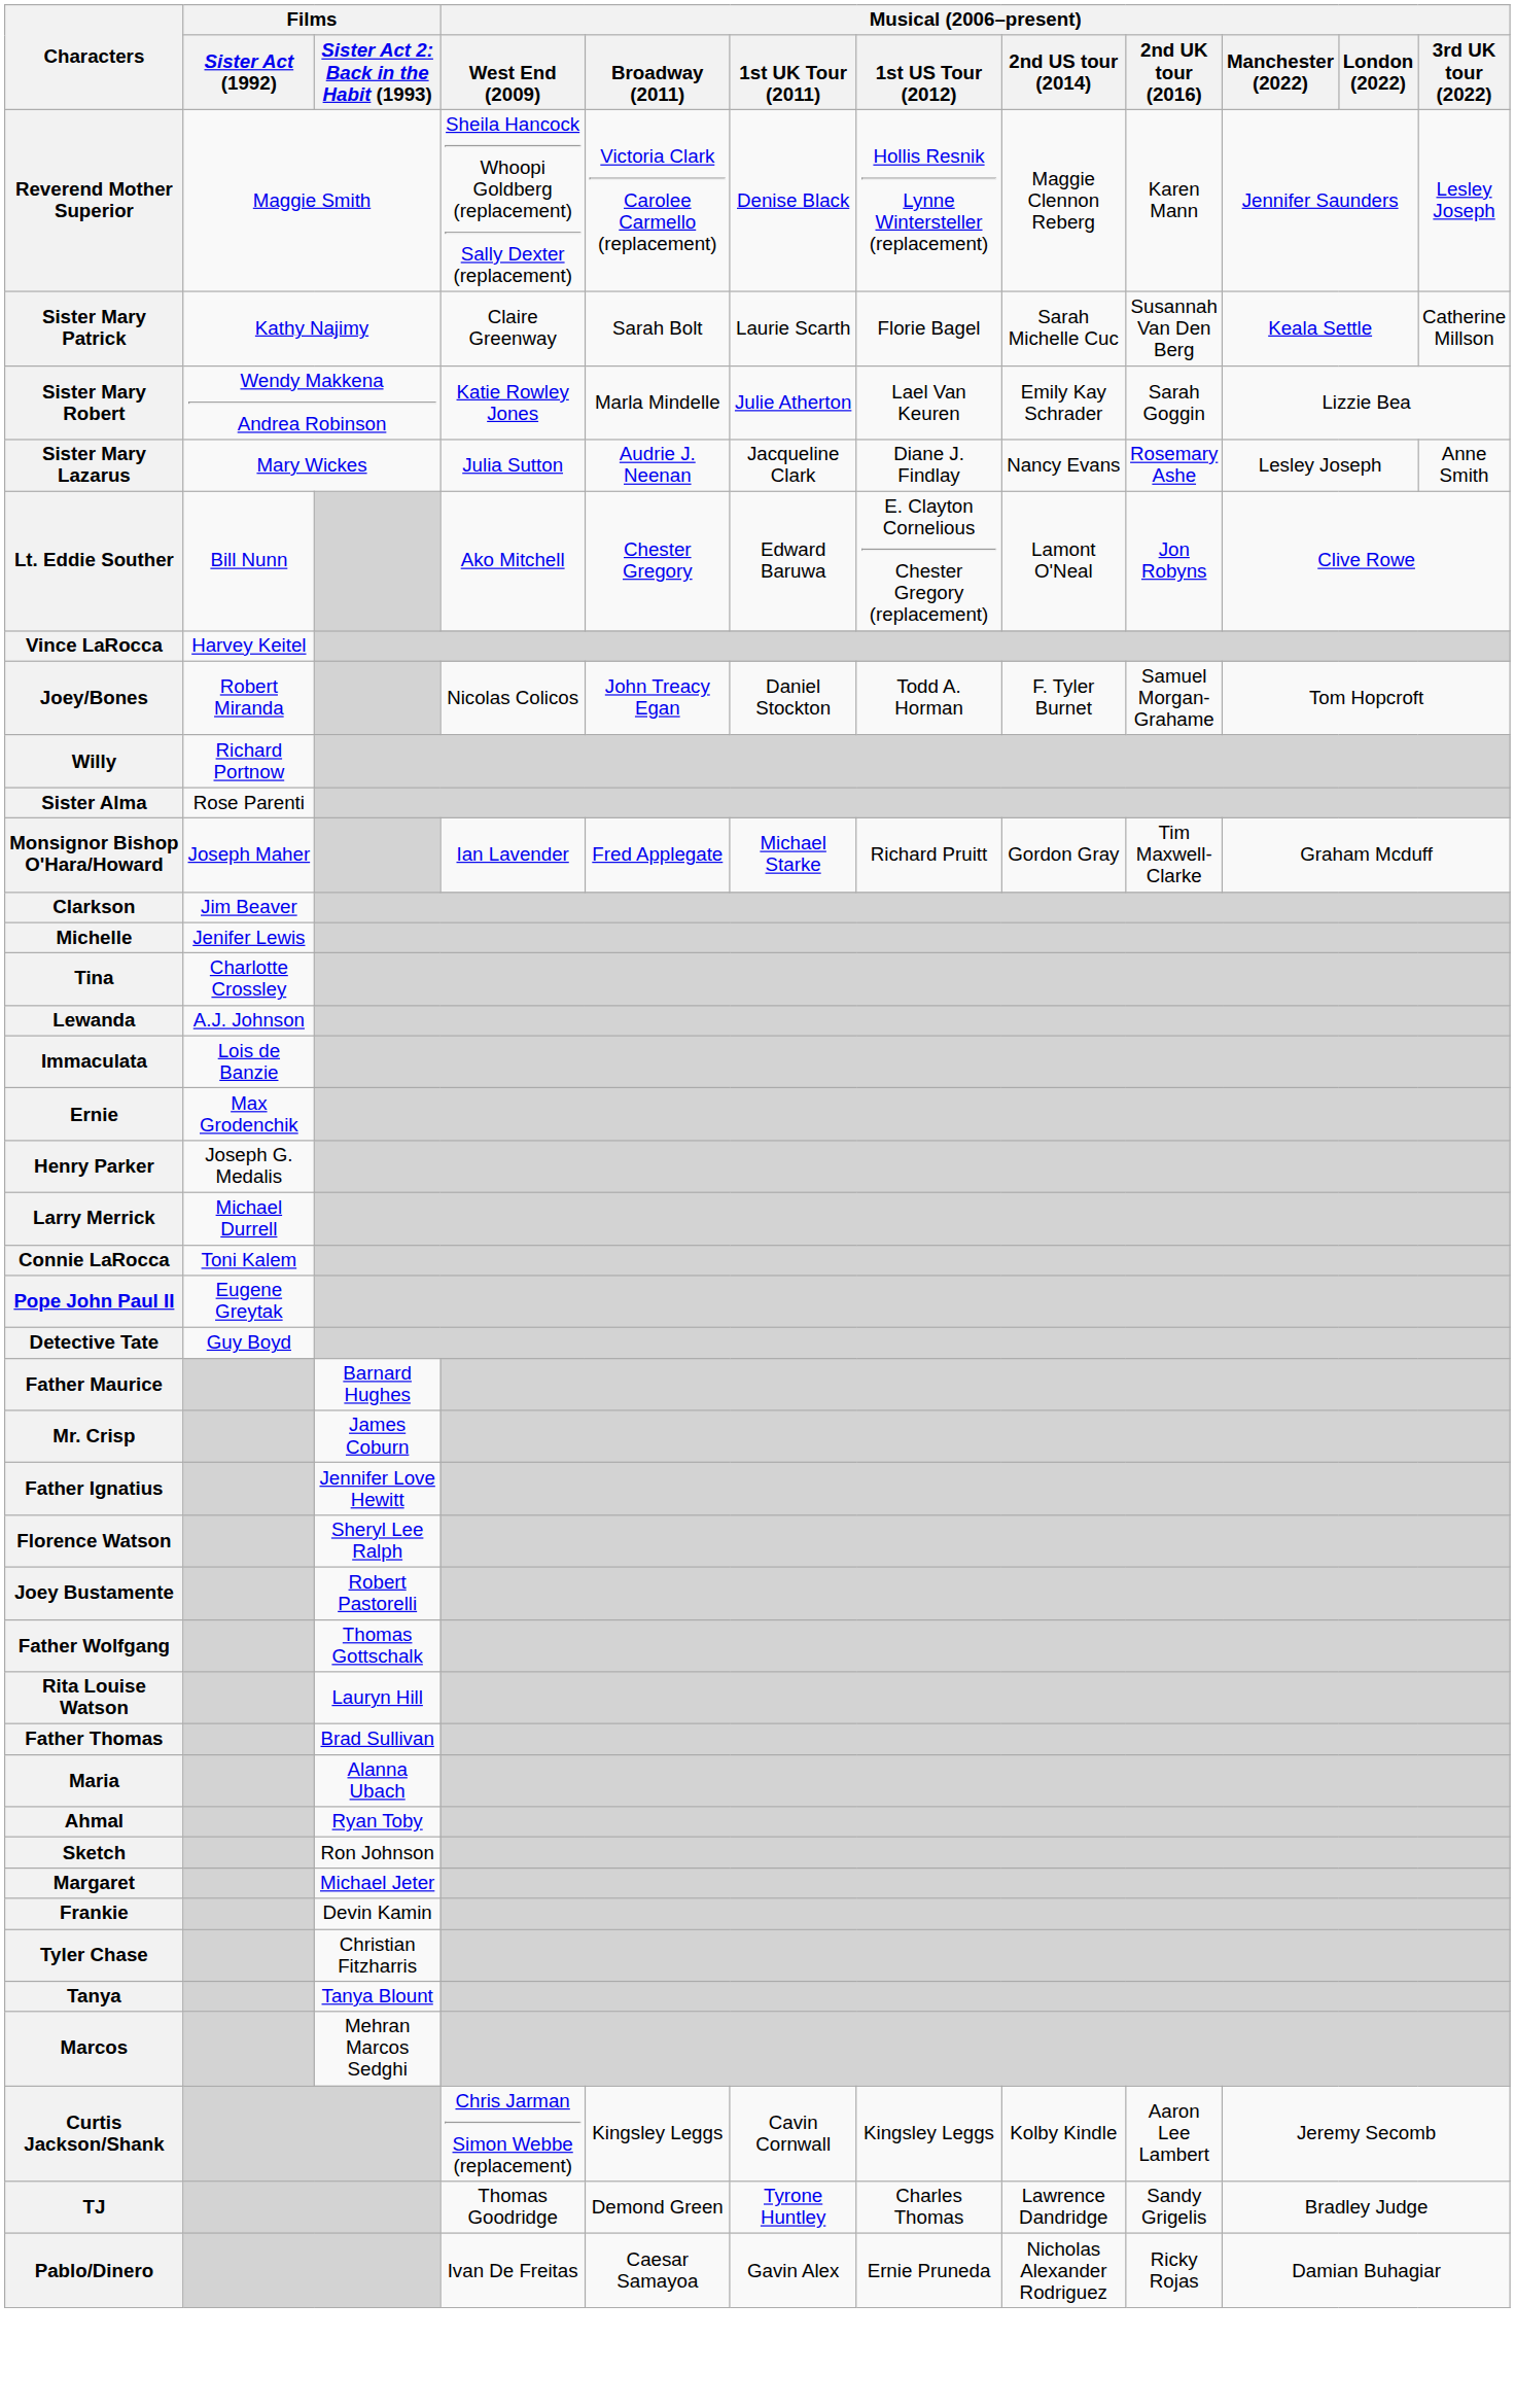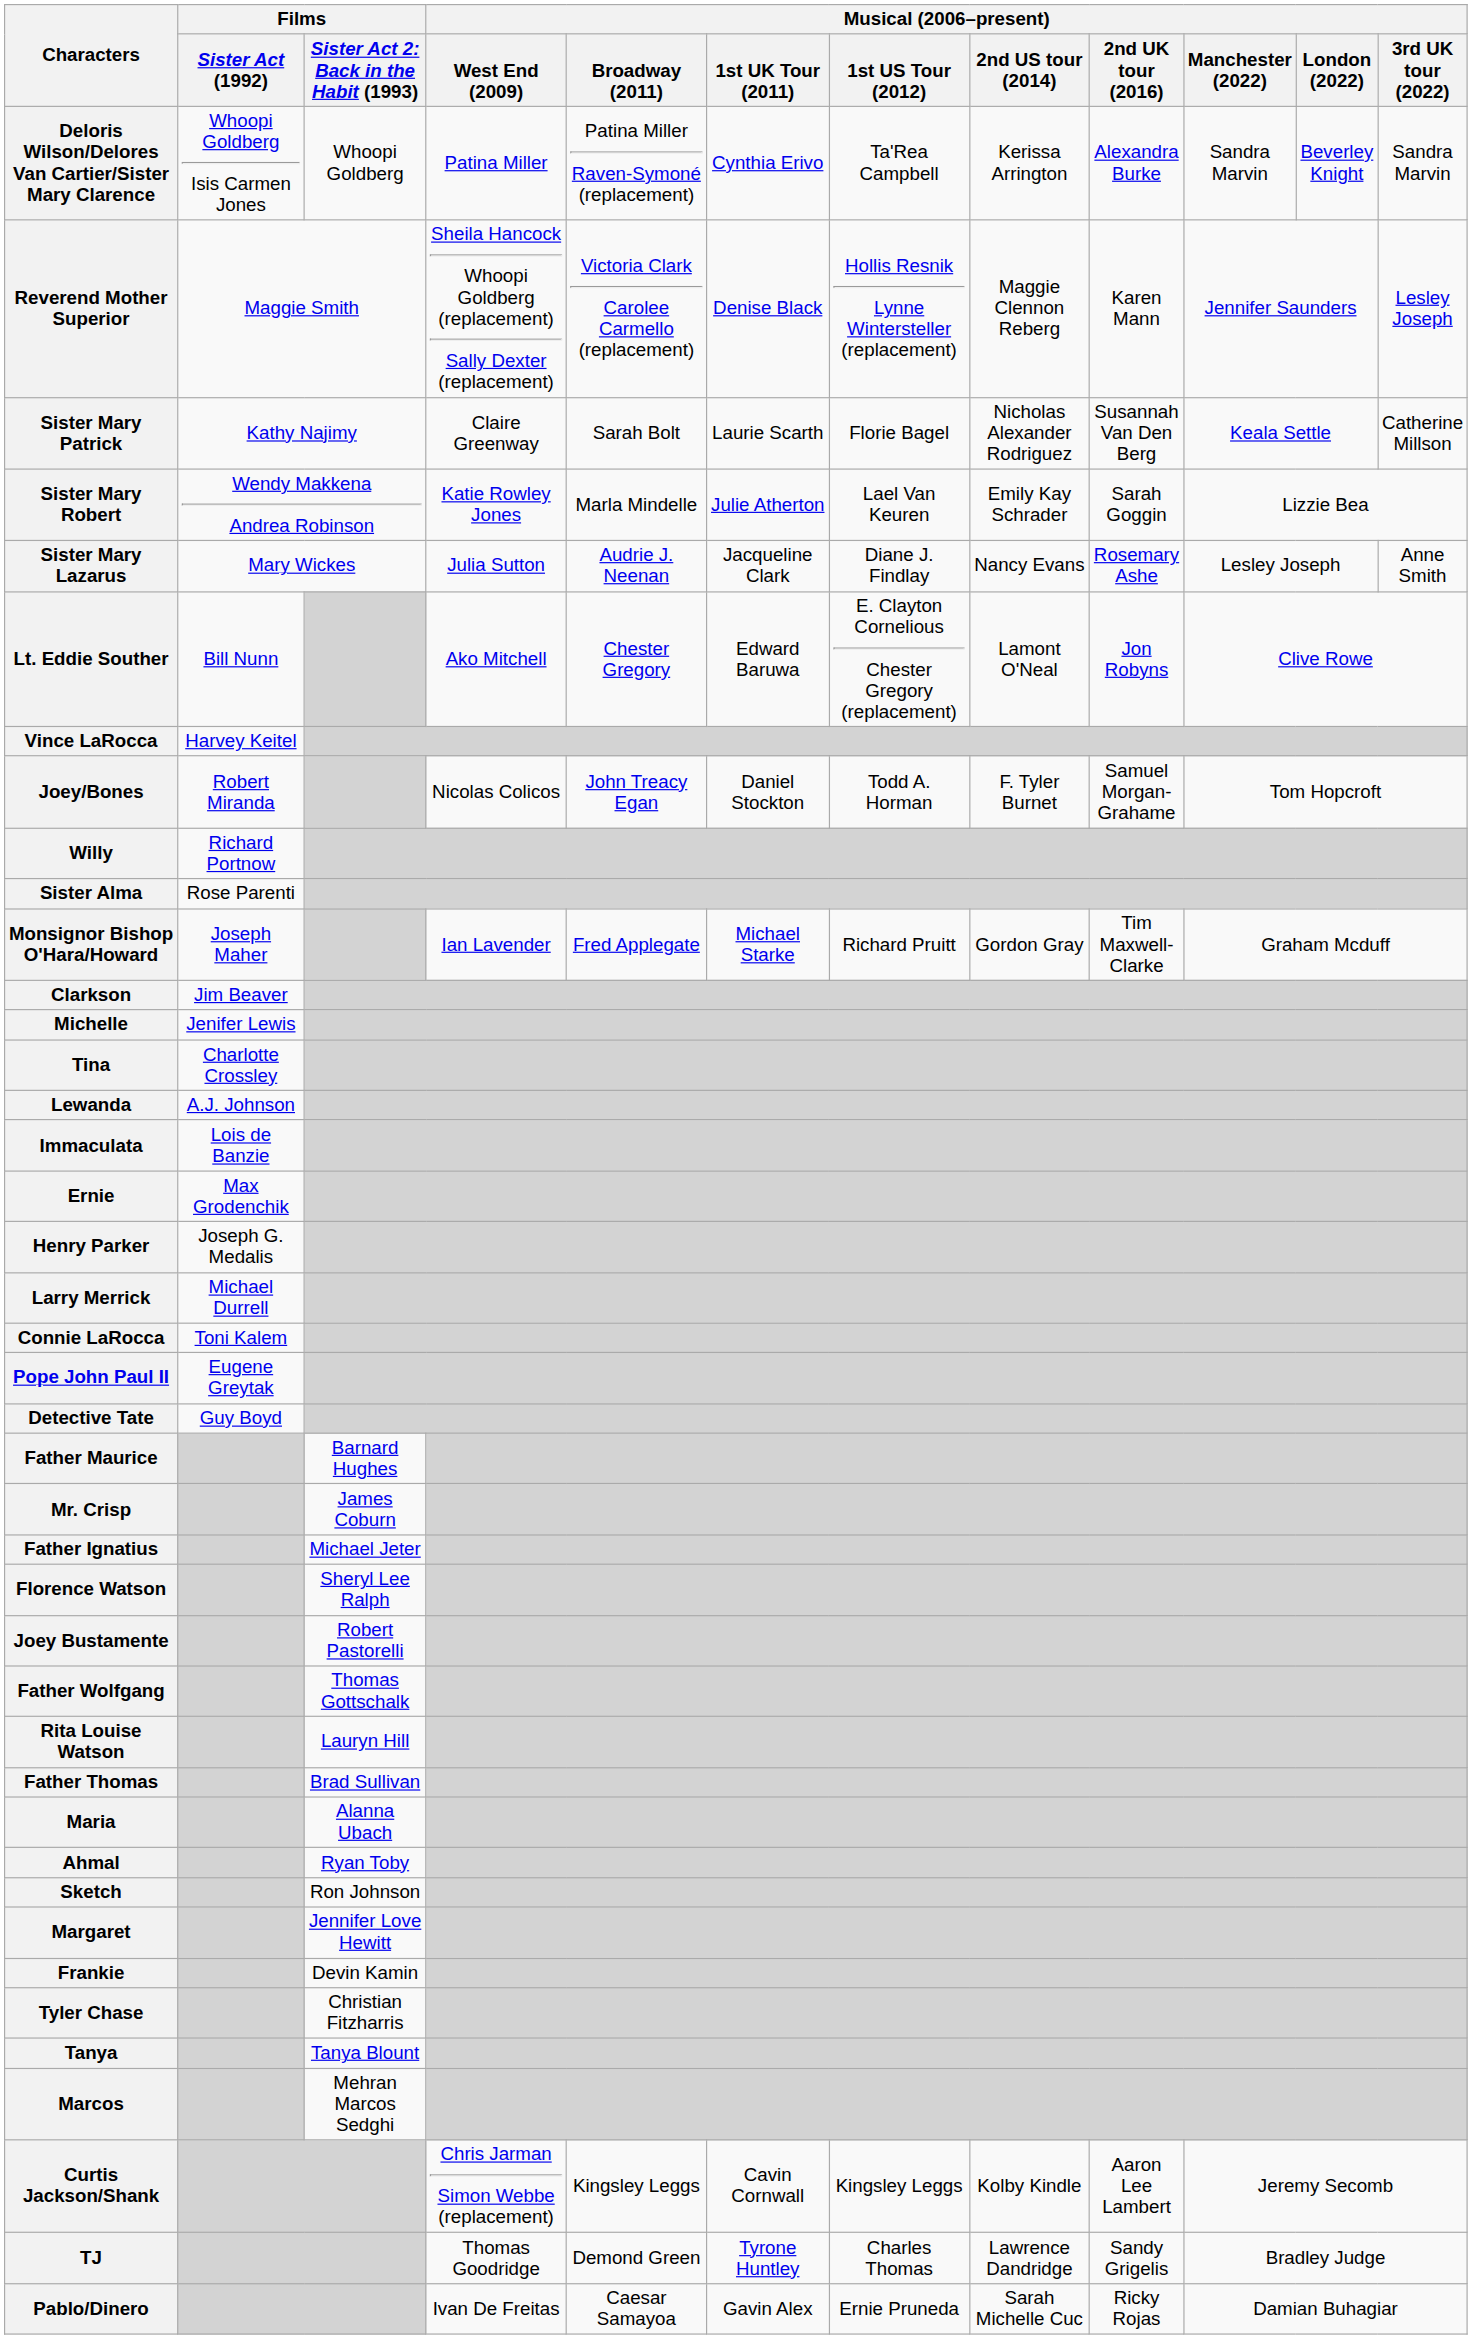+ row: Deloris Wilson/Delores Van Cartier/Sister Mary Clarence | Whoopi Goldberg Isis Carmen Jones | Whoopi Goldberg | Patina Miller | Patina Miller Raven-Symoné (replacement) | Cynthia Erivo | Ta'Rea Campbell | Kerissa Arrington | Alexandra Burke | Sandra Marvin | Beverley Knight | Sandra Marvin
Sister Mary Patrick | Musical (2006–present) / 2nd US tour (2014): Sarah Michelle Cuc -> Nicholas Alexander Rodriguez
Father Ignatius | column 3: Jennifer Love Hewitt -> Michael Jeter
Margaret | column 3: Michael Jeter -> Jennifer Love Hewitt
Pablo/Dinero | Musical (2006–present) / 2nd US tour (2014): Nicholas Alexander Rodriguez -> Sarah Michelle Cuc
